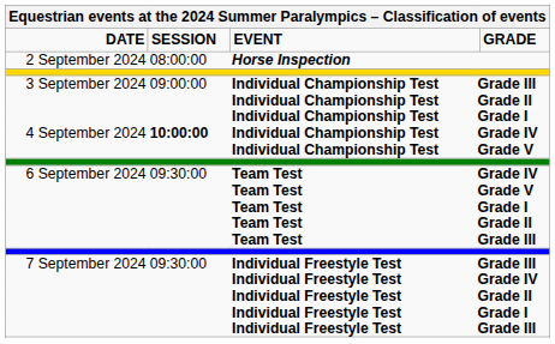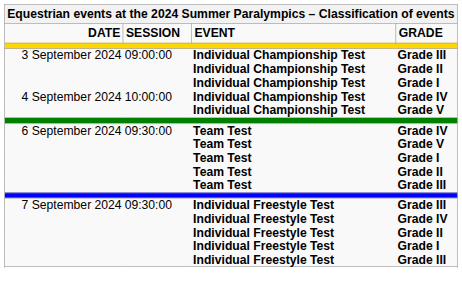- row: 2 September 2024 | 08:00:00 | Horse Inspection
4 September 2024 | SESSION: bold -> normal
